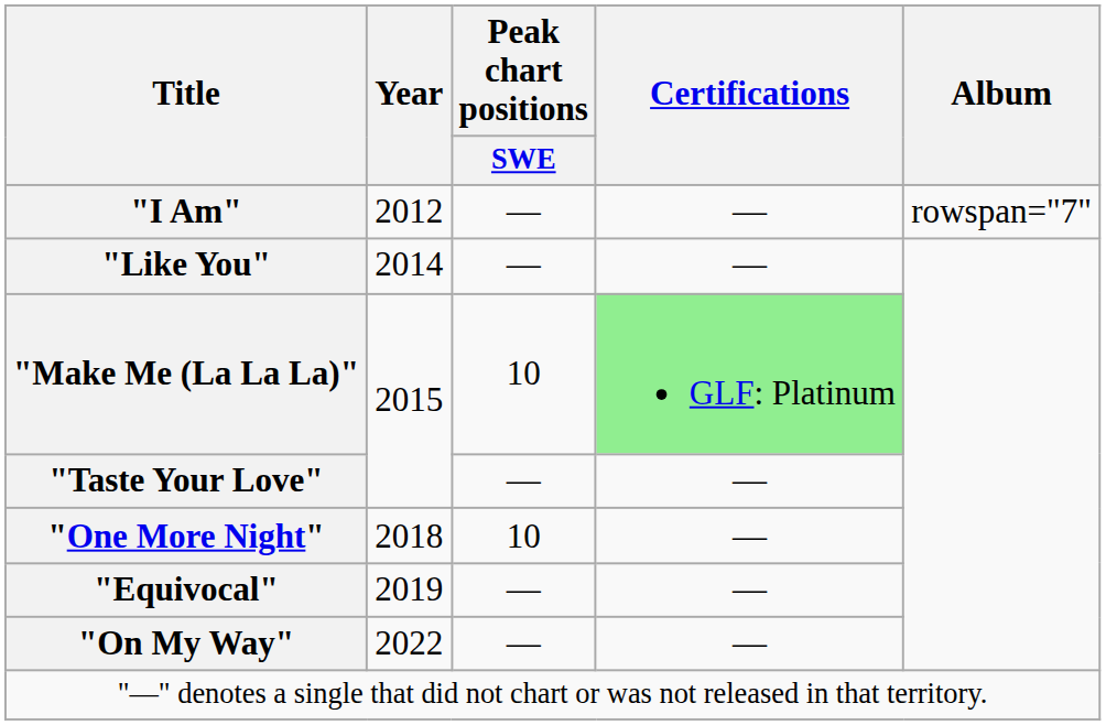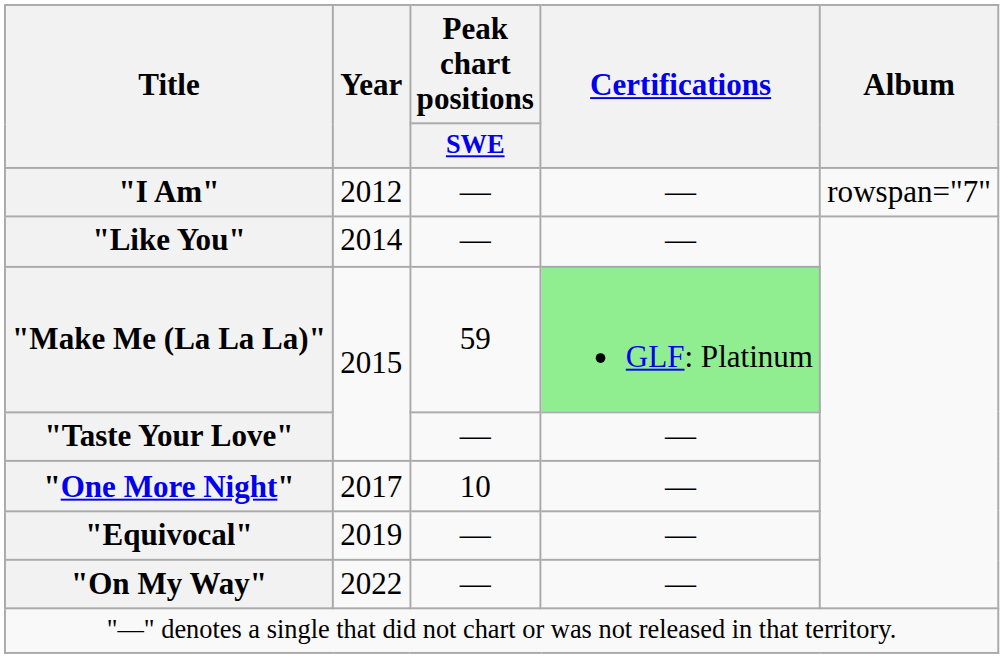"Make Me (La La La)" | Peak chart positions / SWE: 10 -> 59
"One More Night" | Year: 2018 -> 2017
